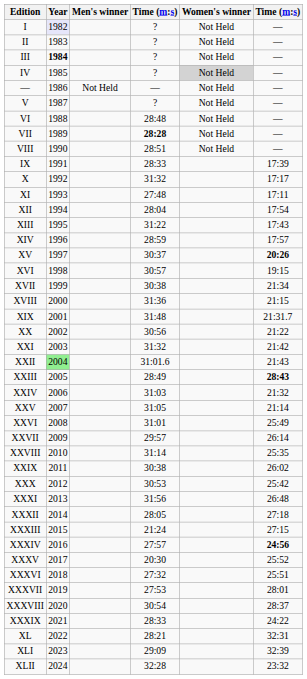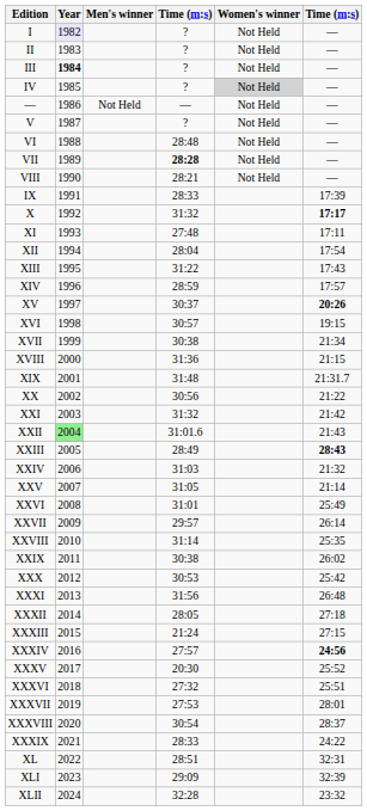VIII | column 4: 28:51 -> 28:21
X | column 6: normal -> bold
XL | column 4: 28:21 -> 28:51
